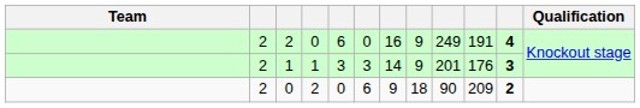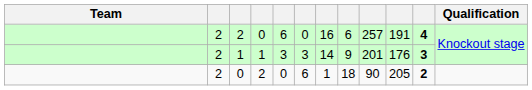row 2 | column 8: 9 -> 6
row 2 | column 9: 249 -> 257
row 4 | column 7: 9 -> 1
row 4 | column 10: 209 -> 205
